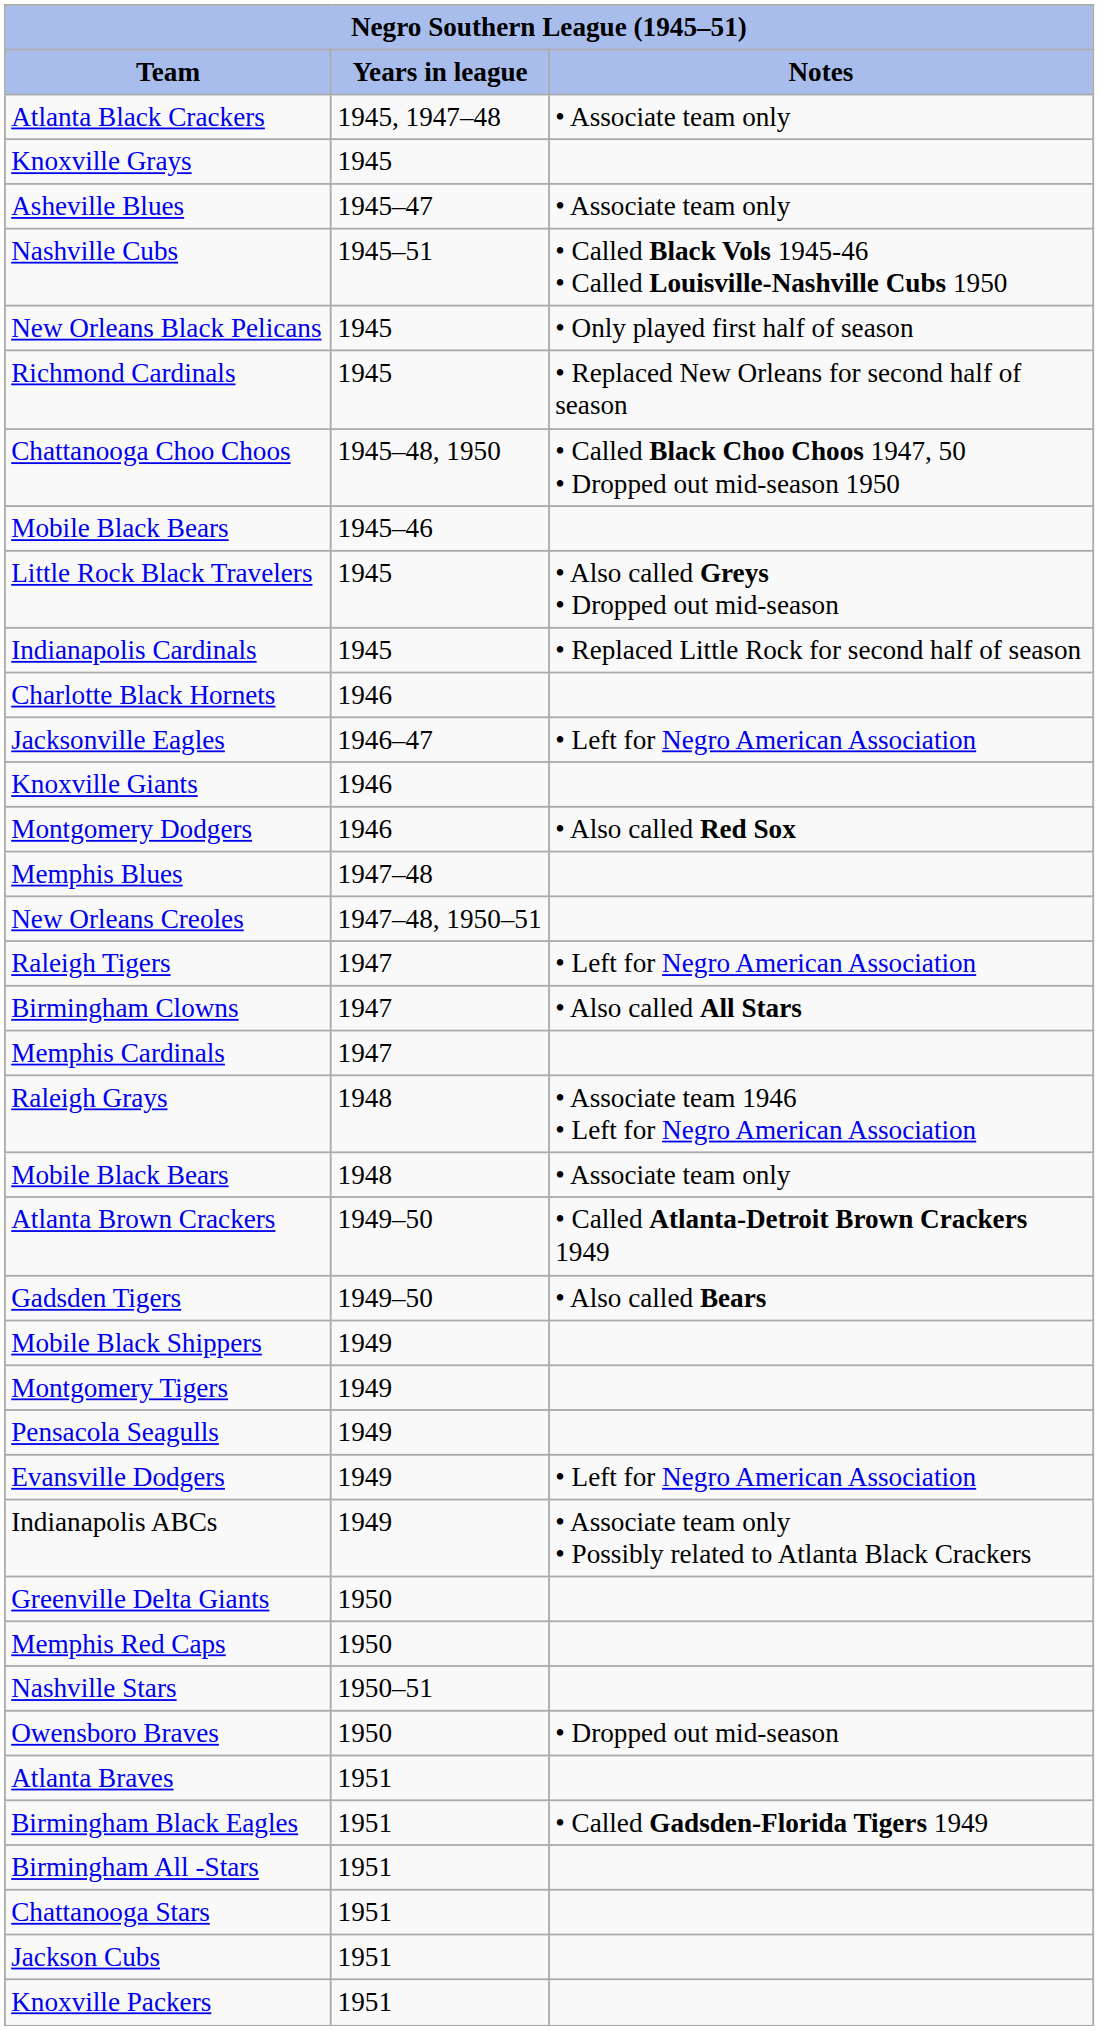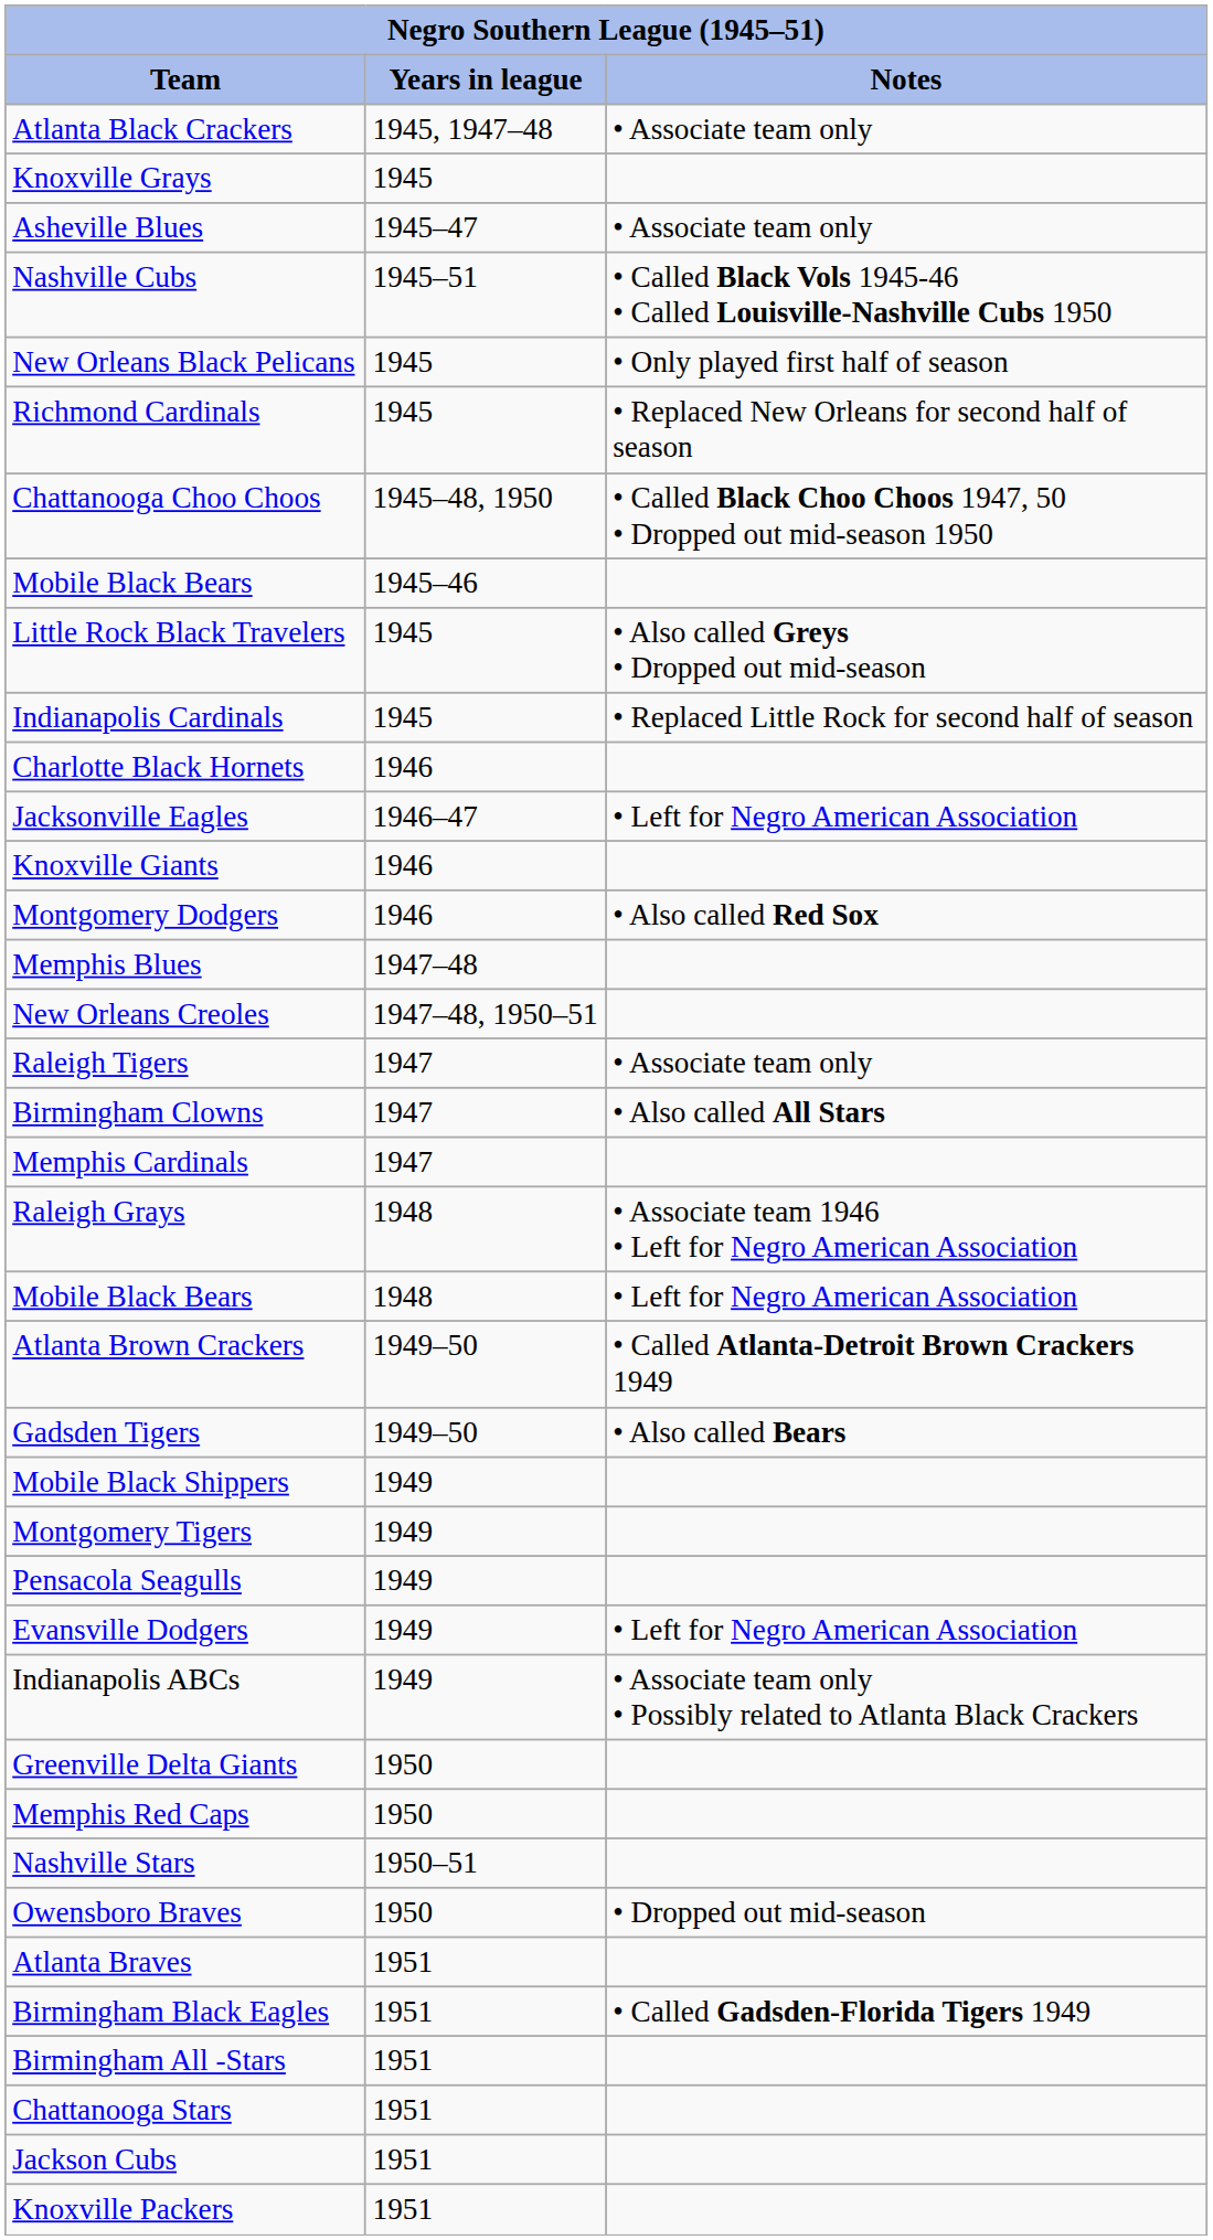Raleigh Tigers | Notes: • Left for Negro American Association -> • Associate team only
Mobile Black Bears / 1948 | Notes: • Associate team only -> • Left for Negro American Association
